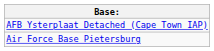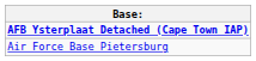row 2 | column 1: normal -> bold
